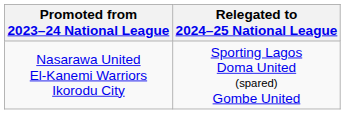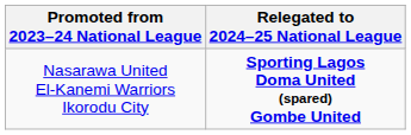Nasarawa United El-Kanemi Warriors Ikorodu City | Relegated to 2024–25 National League: normal -> bold
